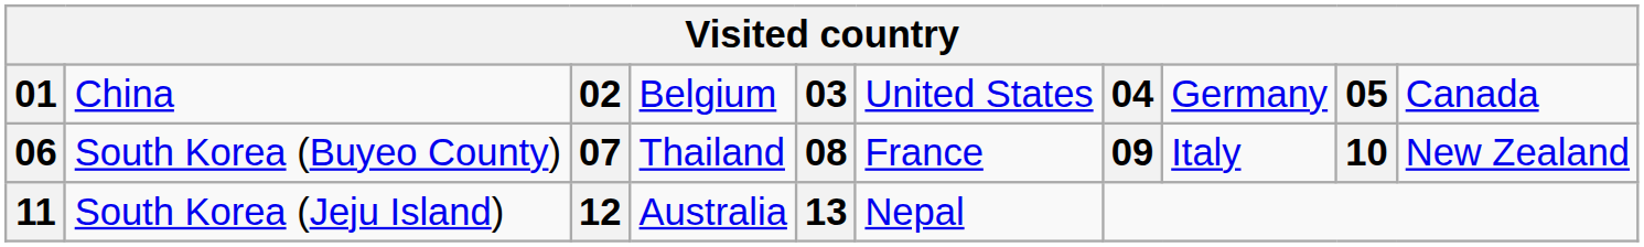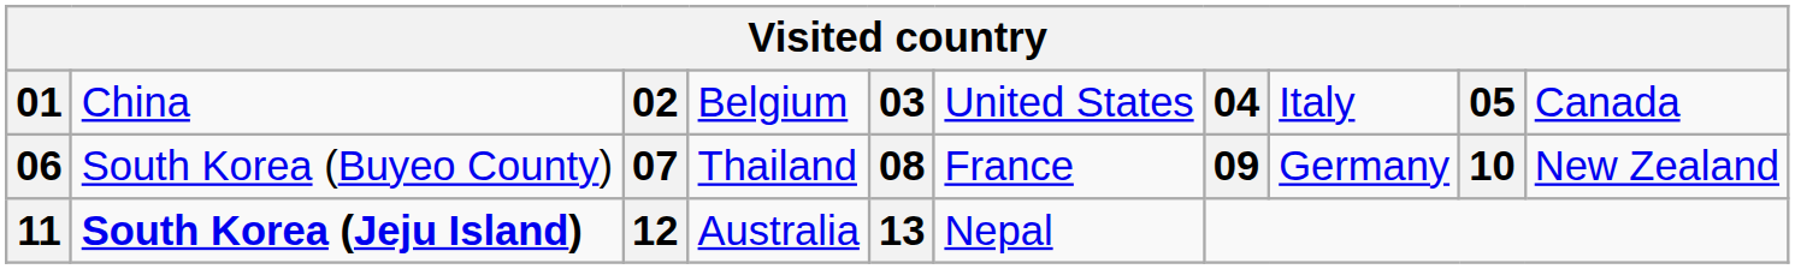01 | column 8: Germany -> Italy
06 | column 8: Italy -> Germany
11 | column 2: normal -> bold
